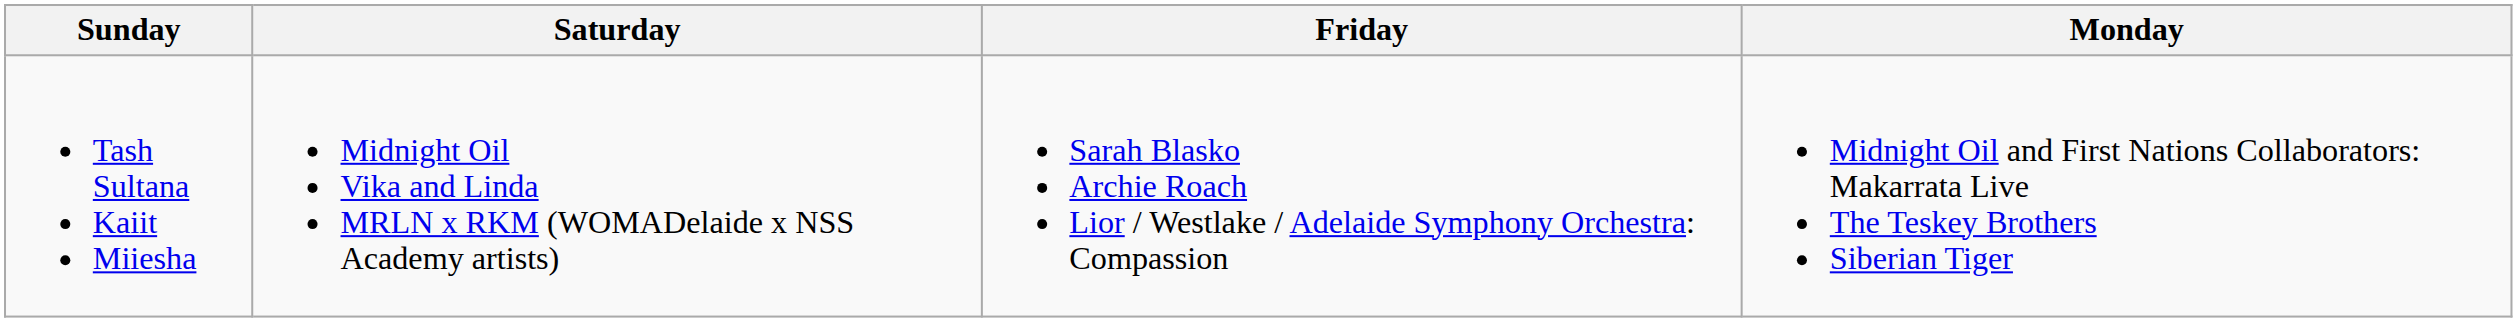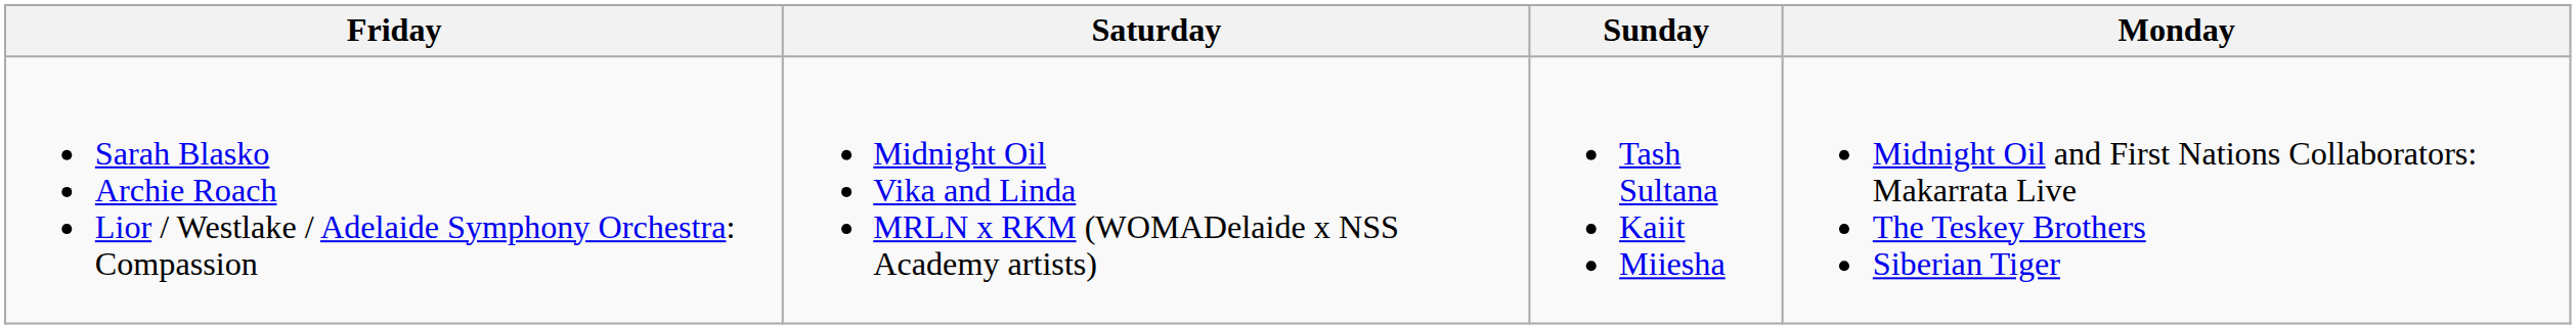columns swapped: Friday <-> Sunday
